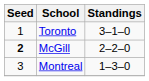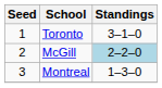McGill | Seed: bold -> normal
McGill | Standings: no background -> lightblue background
